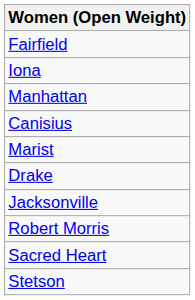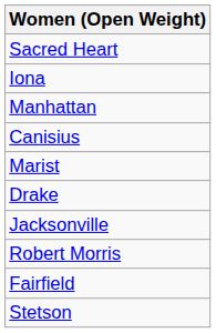row 2 | column 1: Fairfield -> Sacred Heart
row 10 | column 1: Sacred Heart -> Fairfield
